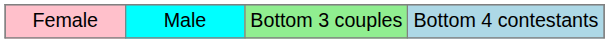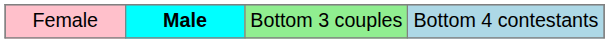Female | column 2: normal -> bold
